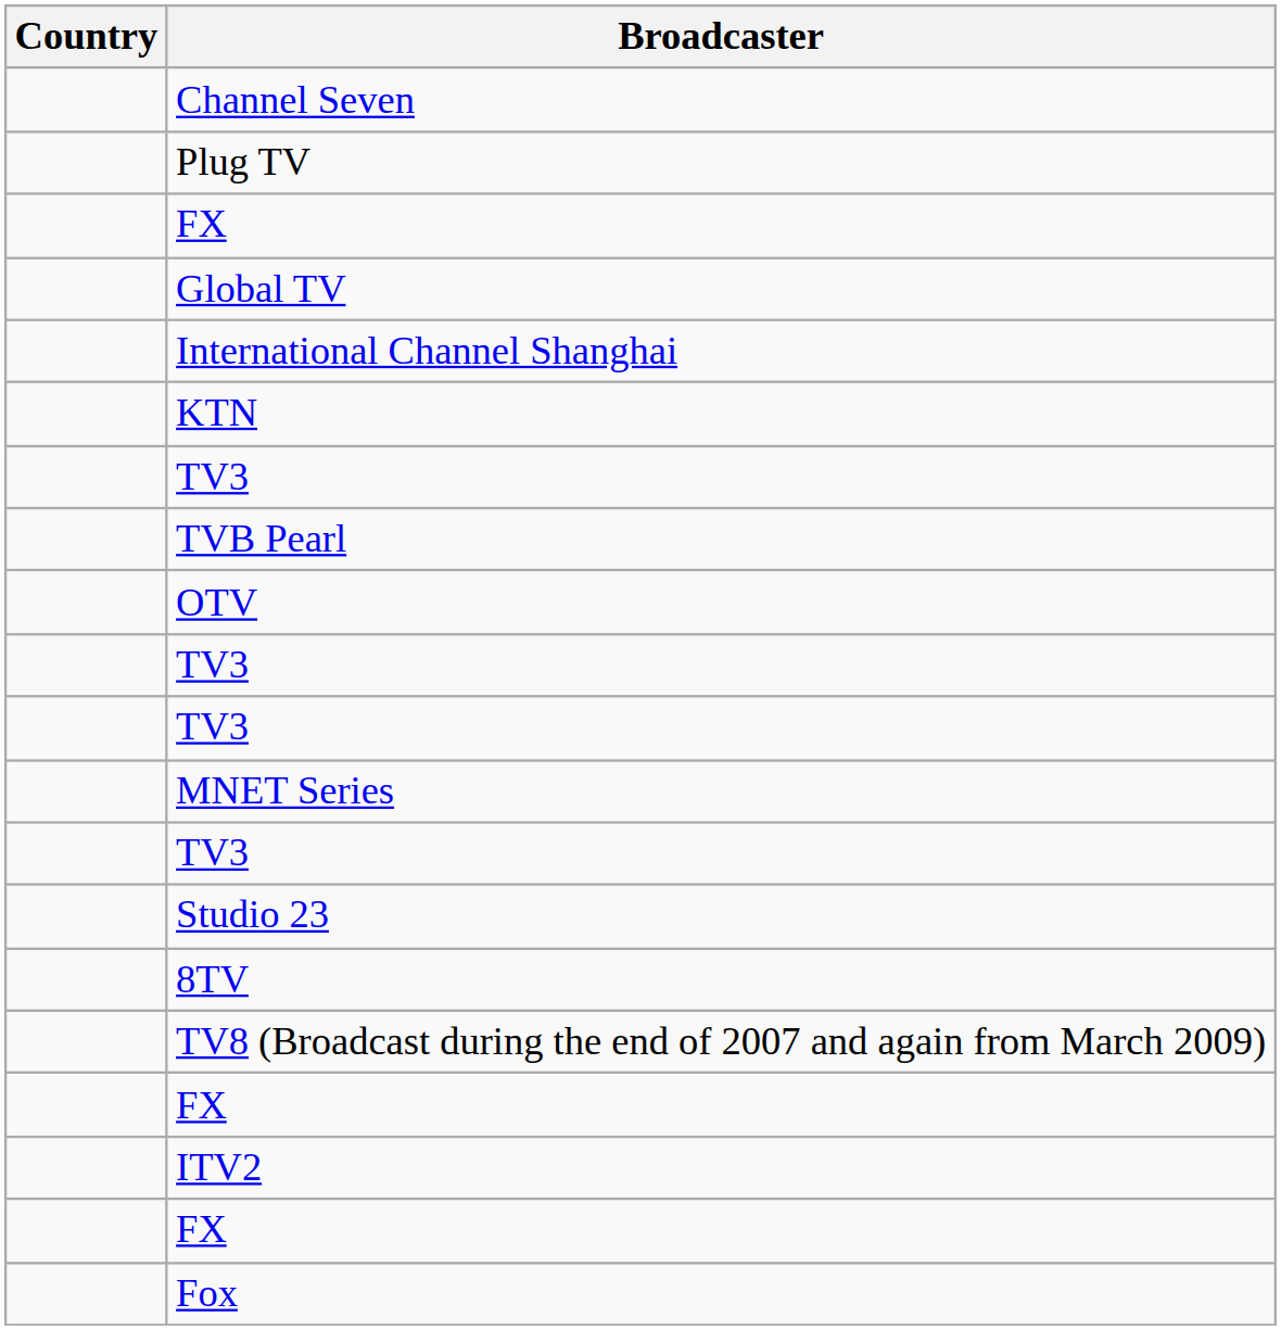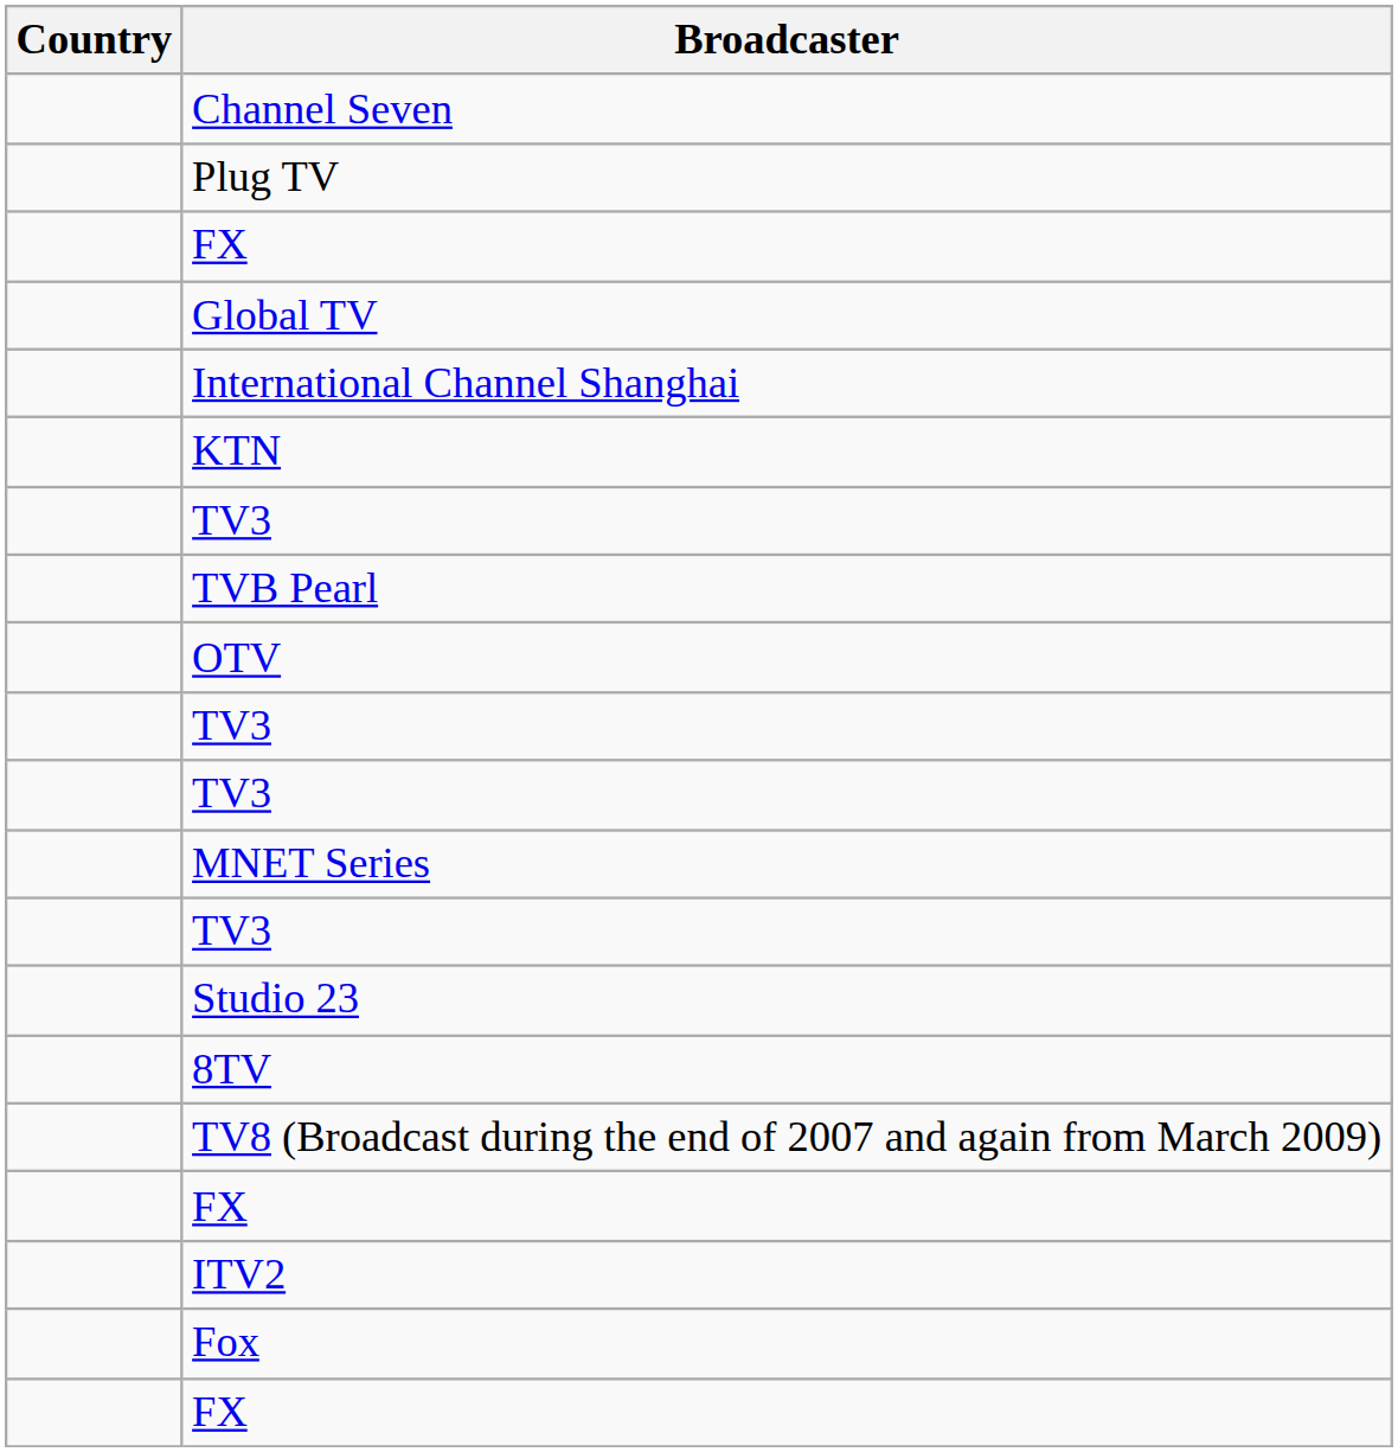row 20 | Broadcaster: FX -> Fox
row 21 | Broadcaster: Fox -> FX
